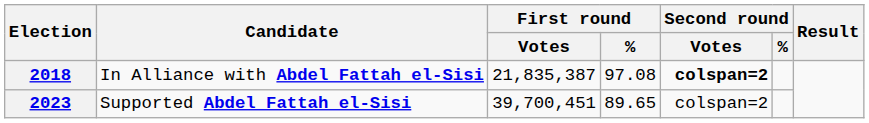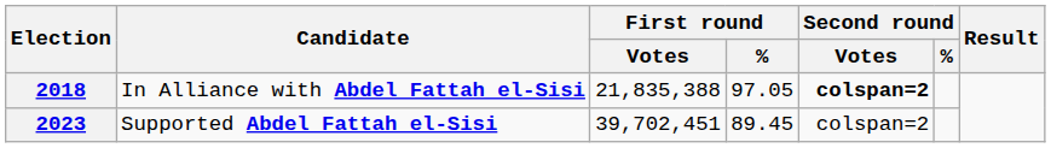2018 | First round / Votes: 21,835,387 -> 21,835,388
2018 | First round / %: 97.08 -> 97.05
2023 | First round / Votes: 39,700,451 -> 39,702,451
2023 | First round / %: 89.65 -> 89.45
